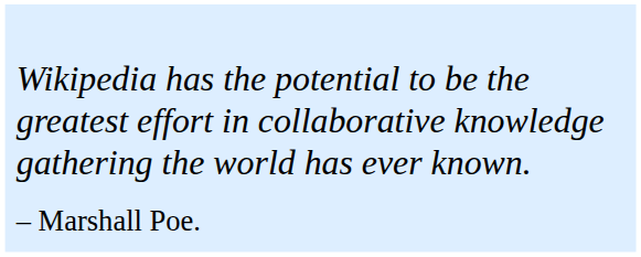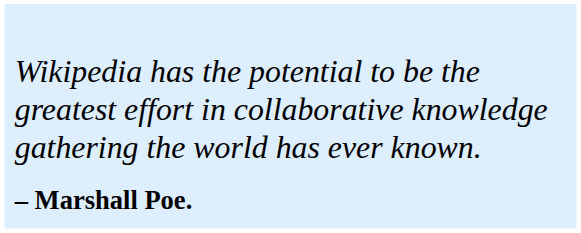row 2 | column 1: normal -> bold
